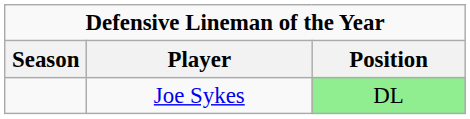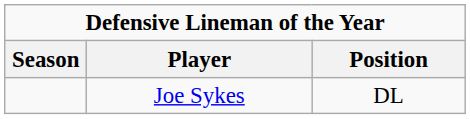Joe Sykes | Position: lightgreen background -> no background
